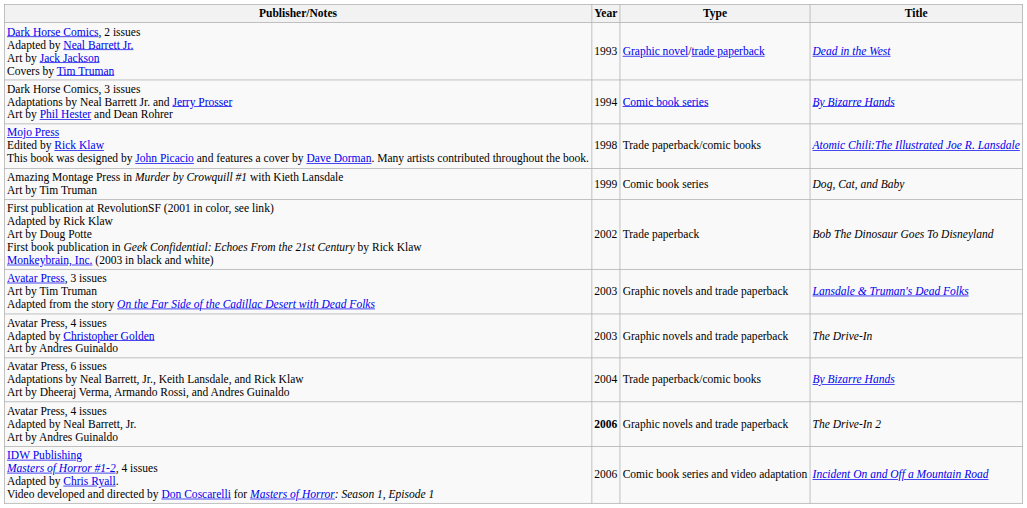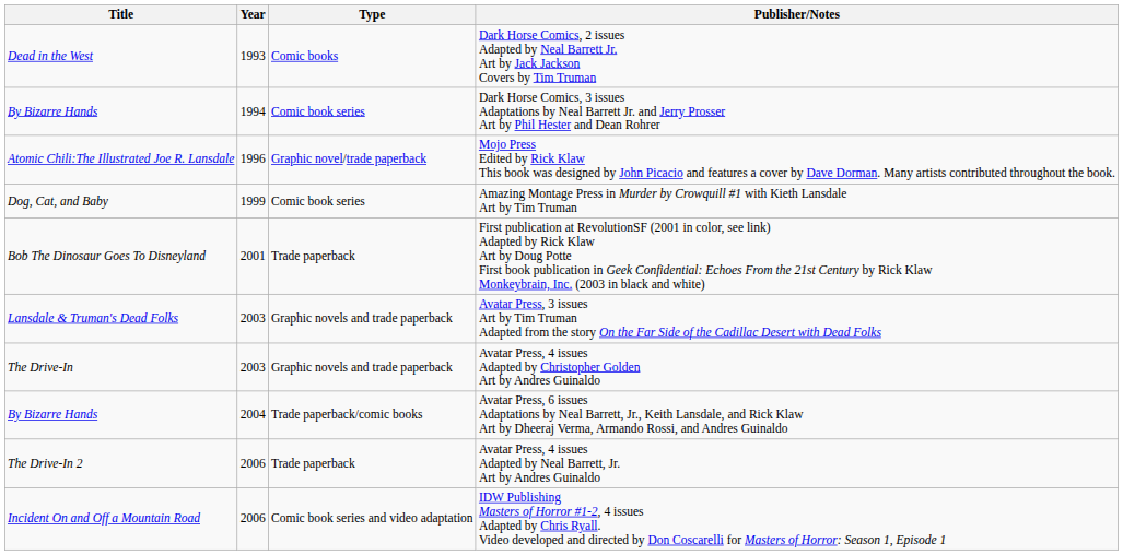columns swapped: Title <-> Publisher/Notes
row 2 | Type: Graphic novel/trade paperback -> Comic books
row 4 | Year: 1998 -> 1996
row 4 | Type: Trade paperback/comic books -> Graphic novel/trade paperback
row 6 | Year: 2002 -> 2001
row 10 | Year: bold -> normal
row 10 | Type: Graphic novels and trade paperback -> Trade paperback
